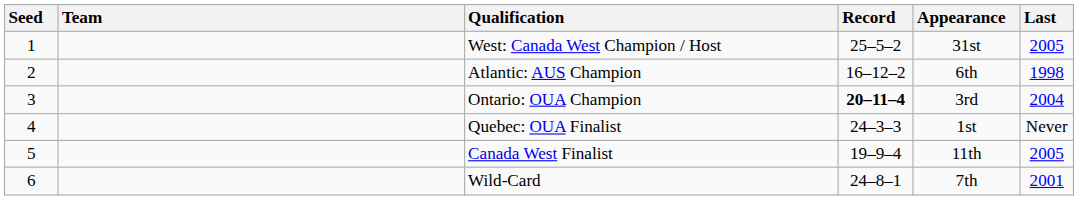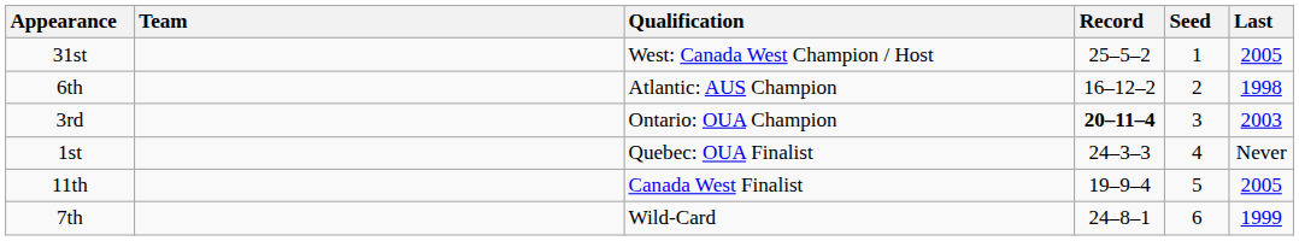columns swapped: Seed <-> Appearance
Ontario: OUA Champion | Last: 2004 -> 2003
Wild-Card | Last: 2001 -> 1999
